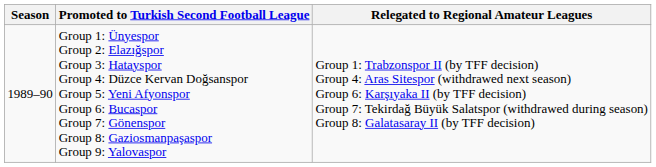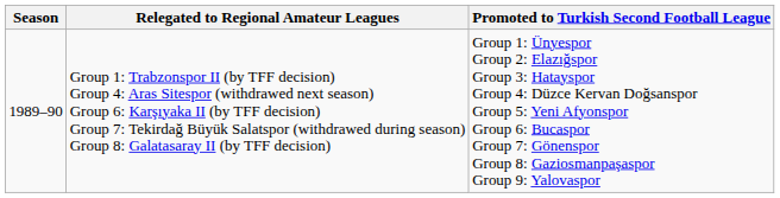columns swapped: Promoted to Turkish Second Football League <-> Relegated to Regional Amateur Leagues
